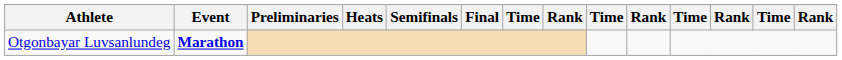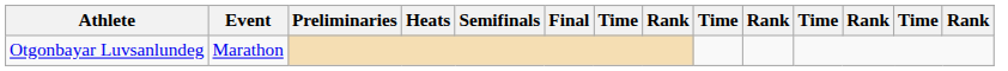Otgonbayar Luvsanlundeg | Event: bold -> normal
